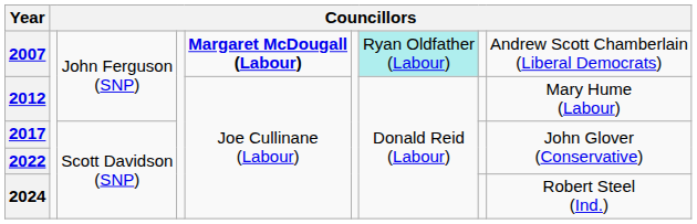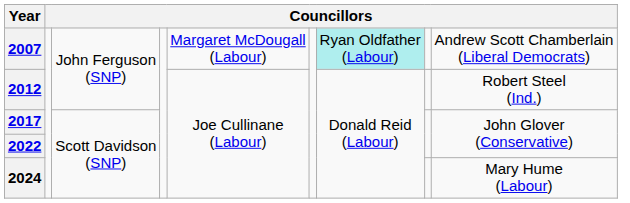2007 | column 5: bold -> normal
2012 | column 9: Mary Hume (Labour) -> Robert Steel (Ind.)
2024 | column 9: Robert Steel (Ind.) -> Mary Hume (Labour)
